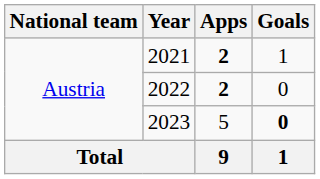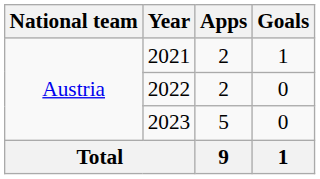2021 | Apps: bold -> normal
2022 | Apps: bold -> normal
2023 | Goals: bold -> normal
